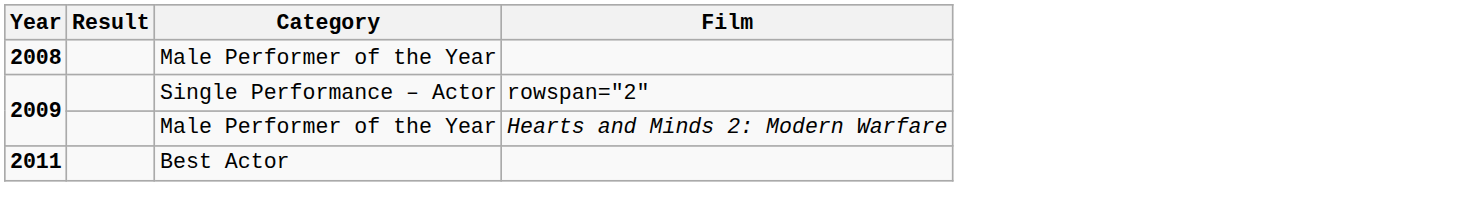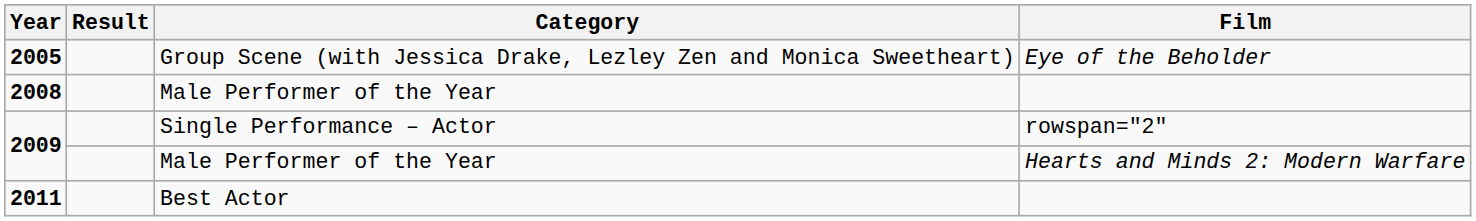+ row: 2005 | Group Scene (with Jessica Drake, Lezley Zen and Monica Sweetheart) | Eye of the Beholder
